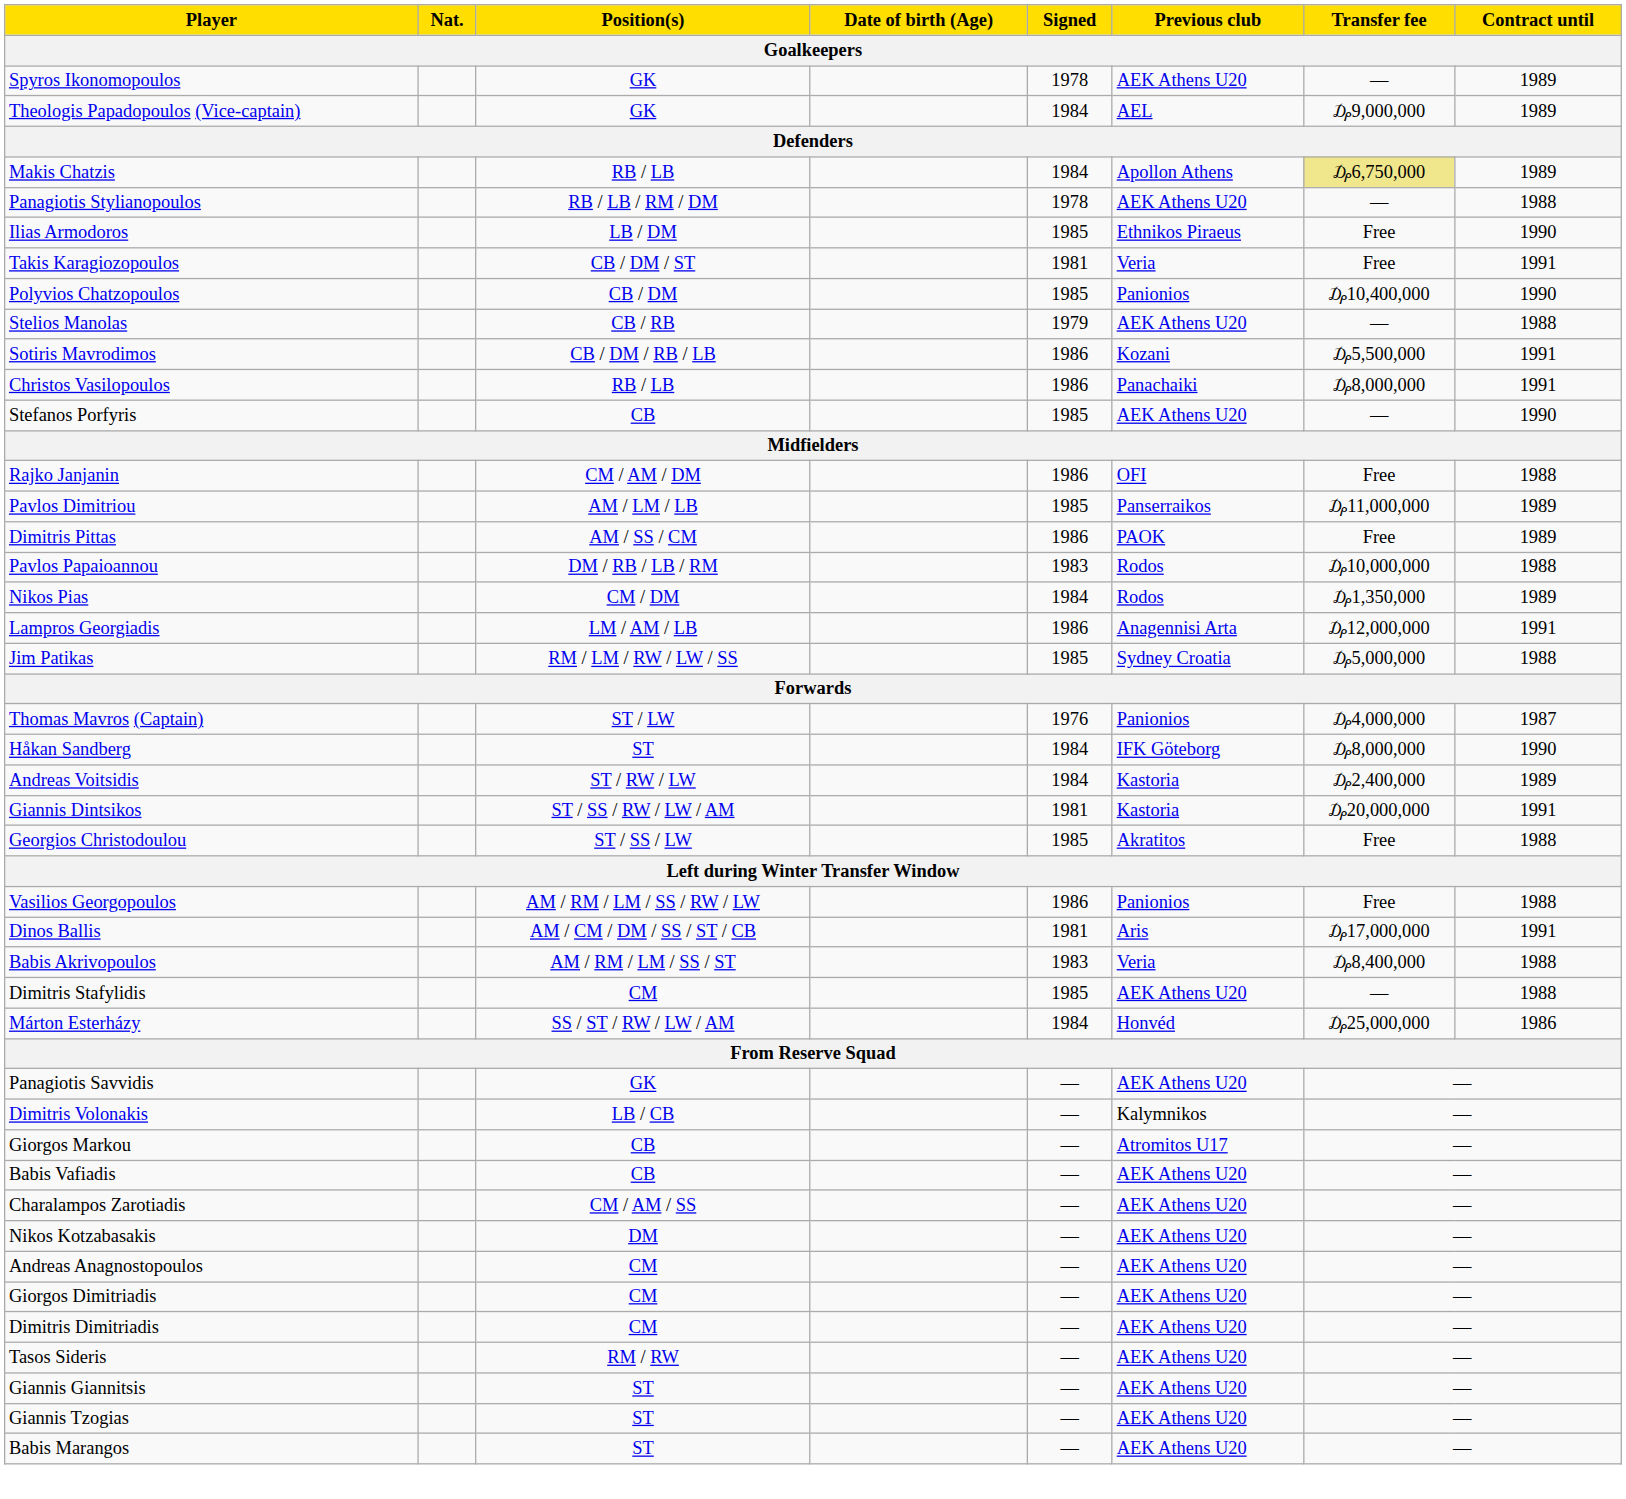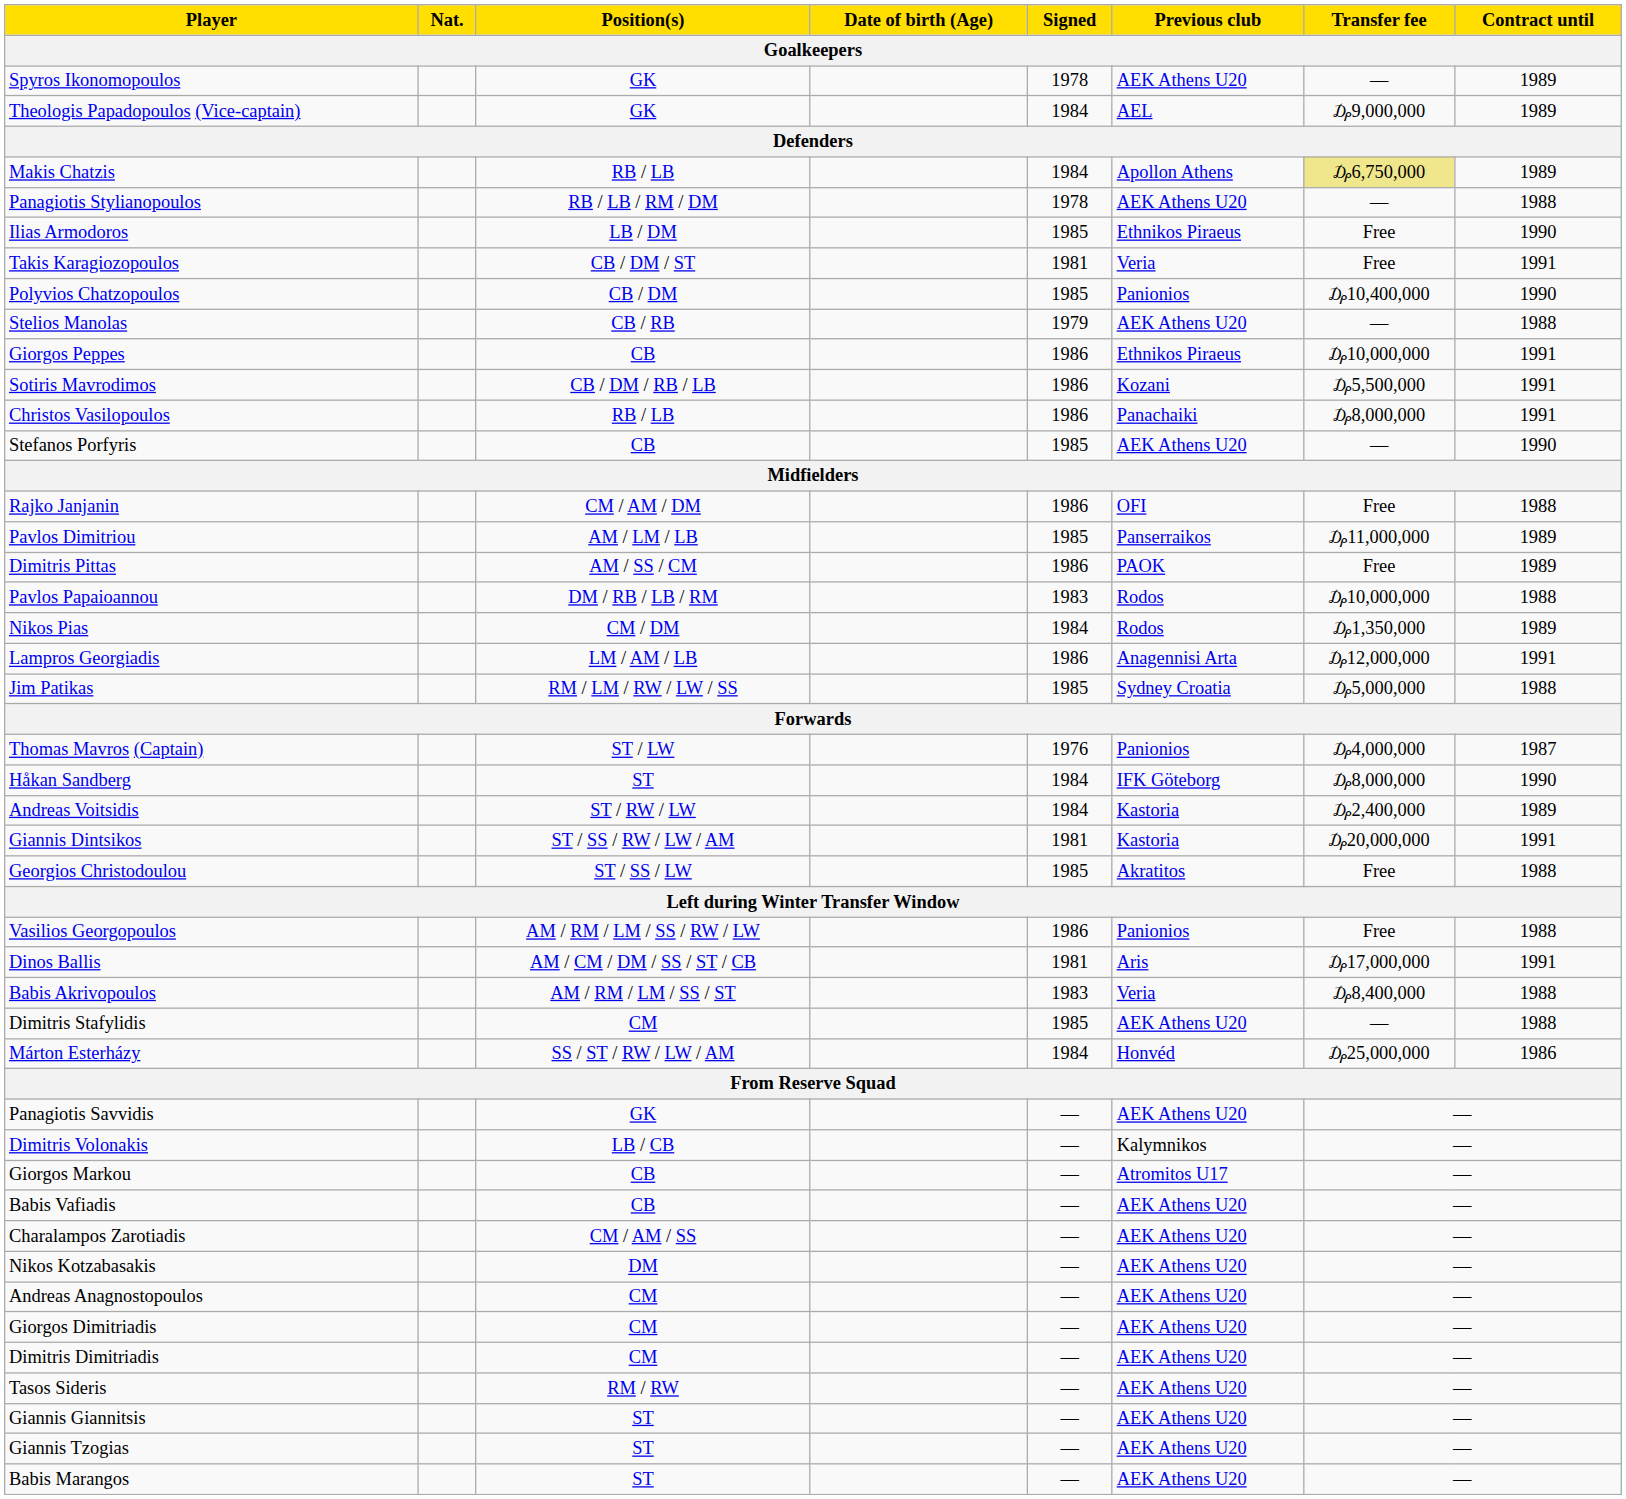+ row: Giorgos Peppes | CB | 1986 | Ethnikos Piraeus | ₯10,000,000 | 1991
